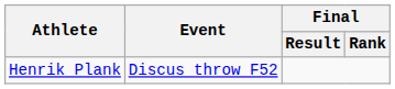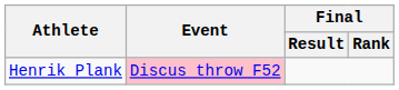Henrik Plank | Event: no background -> pink background
